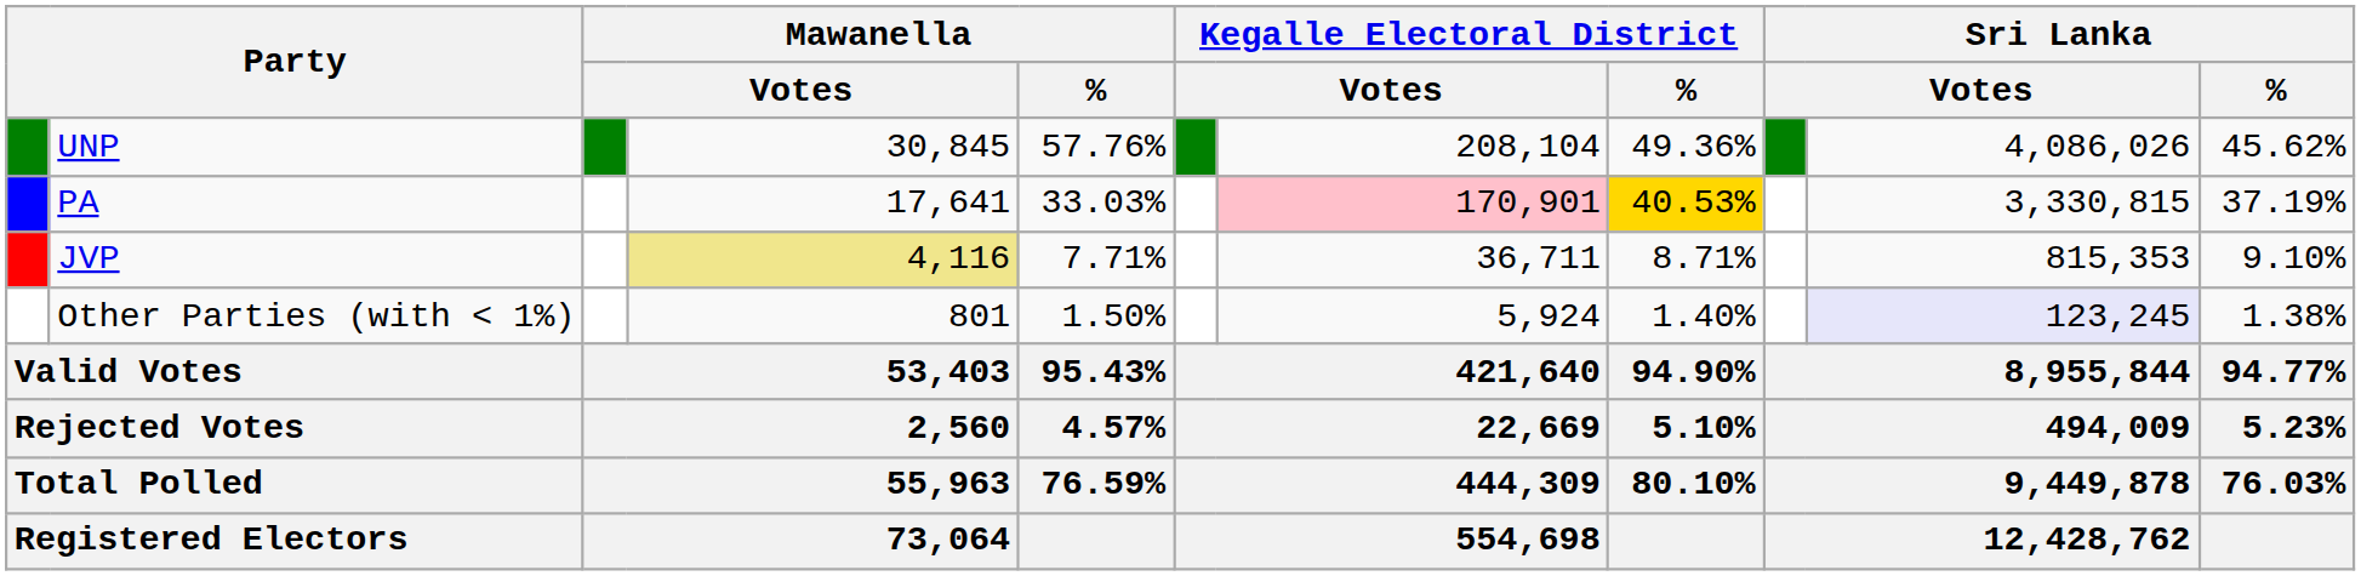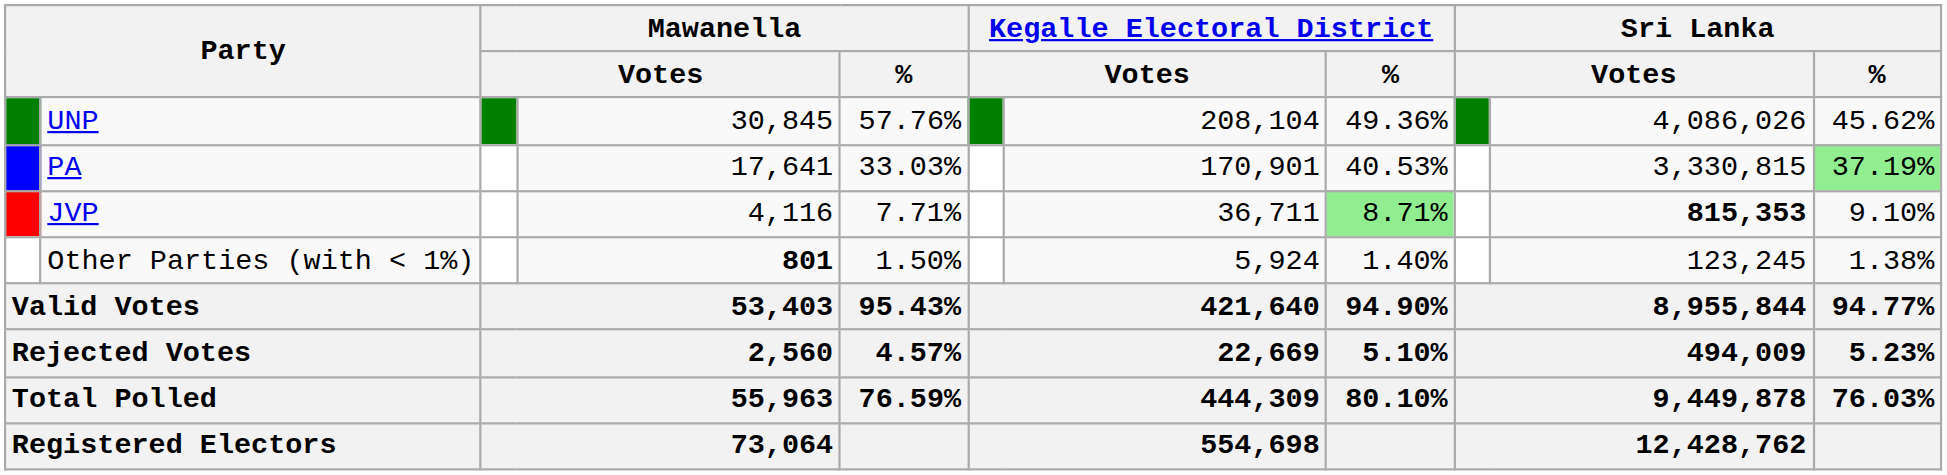PA | column 7: pink background -> no background
PA | Kegalle Electoral District / %: gold background -> no background
PA | Sri Lanka / %: no background -> lightgreen background
JVP | column 4: khaki background -> no background
JVP | Kegalle Electoral District / %: no background -> lightgreen background
JVP | column 10: normal -> bold
Other Parties (with < 1%) | column 4: normal -> bold
Other Parties (with < 1%) | column 10: lavender background -> no background
